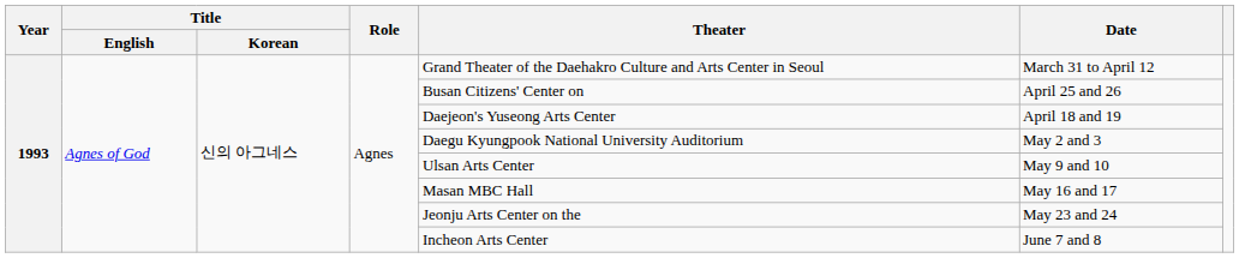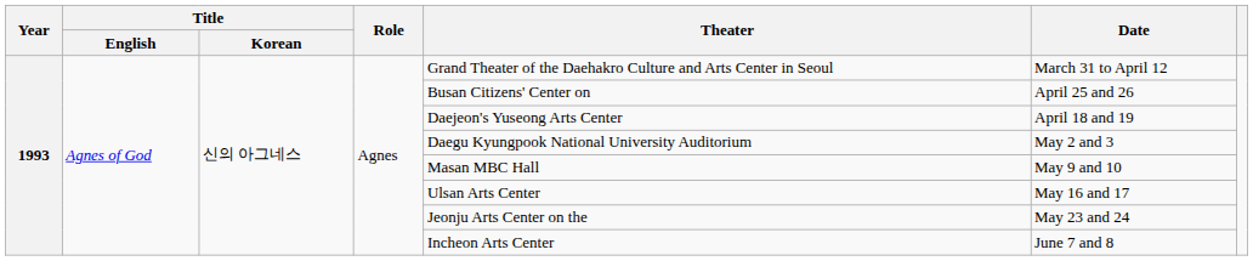row 7 | Theater: Ulsan Arts Center -> Masan MBC Hall
row 8 | Theater: Masan MBC Hall -> Ulsan Arts Center
